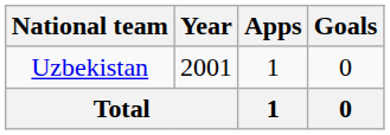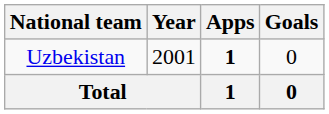Uzbekistan | Apps: normal -> bold
